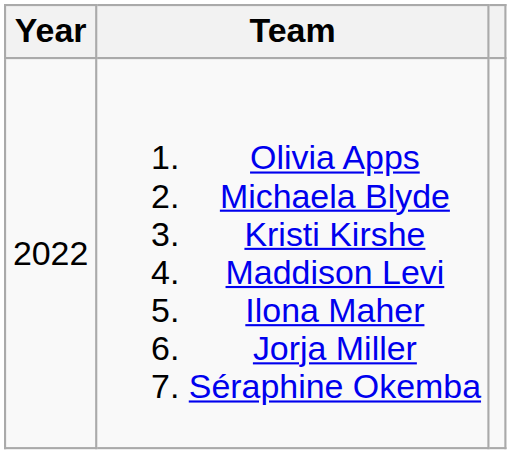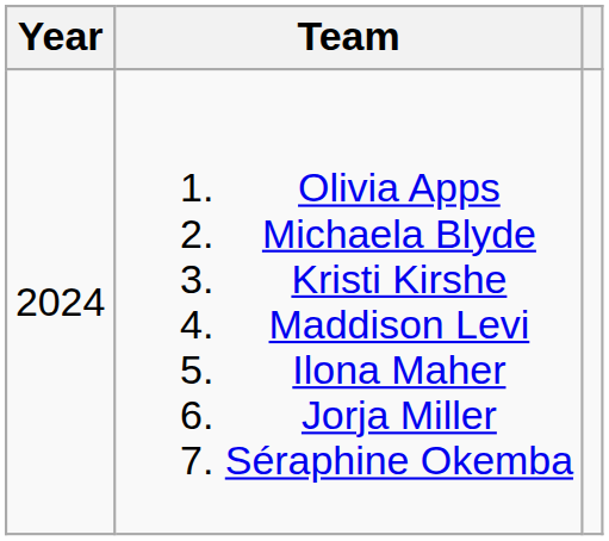row 2 | Year: 2022 -> 2024
